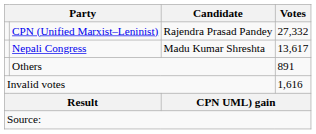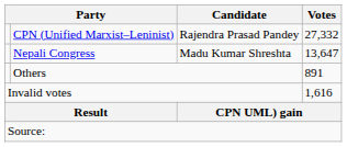Nepali Congress | Votes: 13,617 -> 13,647
